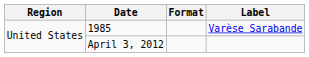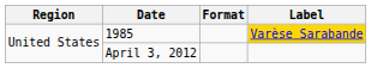1985 | Label: no background -> gold background
